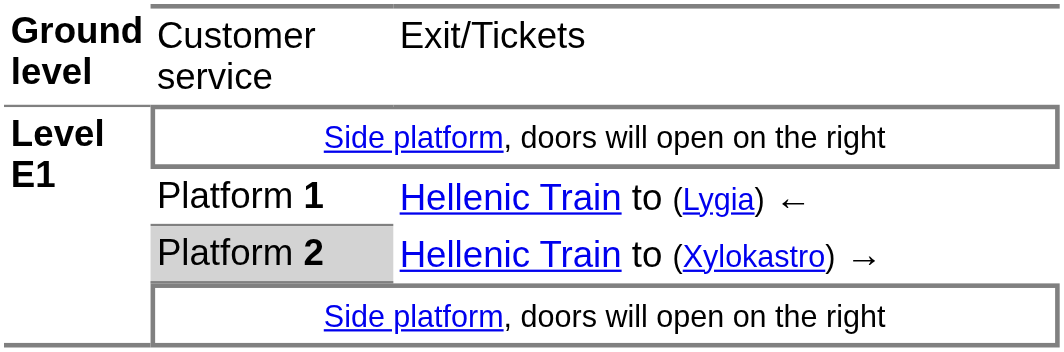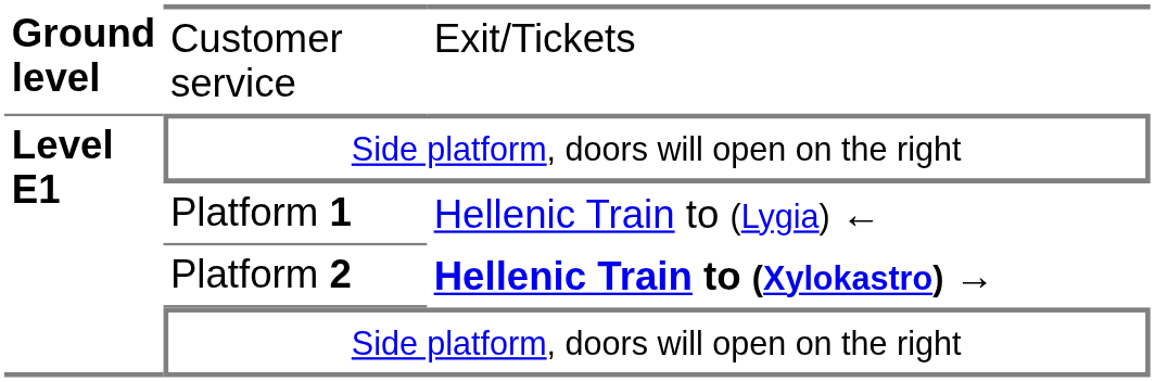Platform 2 | column 2: lightgrey background -> no background
Platform 2 | column 3: normal -> bold
